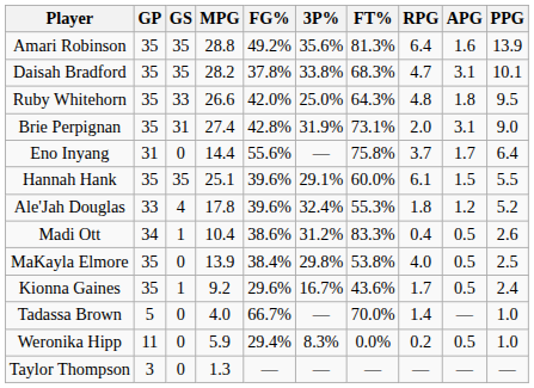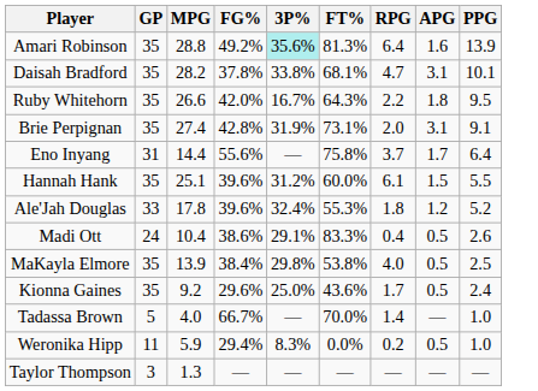- column: GS | 35 | 35 | 33 | 31 | 0 | 35 | 4 | 1 | 0 | 1 | 0 | 0 | 0
Amari Robinson | 3P%: no background -> paleturquoise background
Daisah Bradford | FT%: 68.3% -> 68.1%
Ruby Whitehorn | 3P%: 25.0% -> 16.7%
Ruby Whitehorn | RPG: 4.8 -> 2.2
Brie Perpignan | PPG: 9.0 -> 9.1
Hannah Hank | 3P%: 29.1% -> 31.2%
Madi Ott | GP: 34 -> 24
Madi Ott | 3P%: 31.2% -> 29.1%
Kionna Gaines | 3P%: 16.7% -> 25.0%
